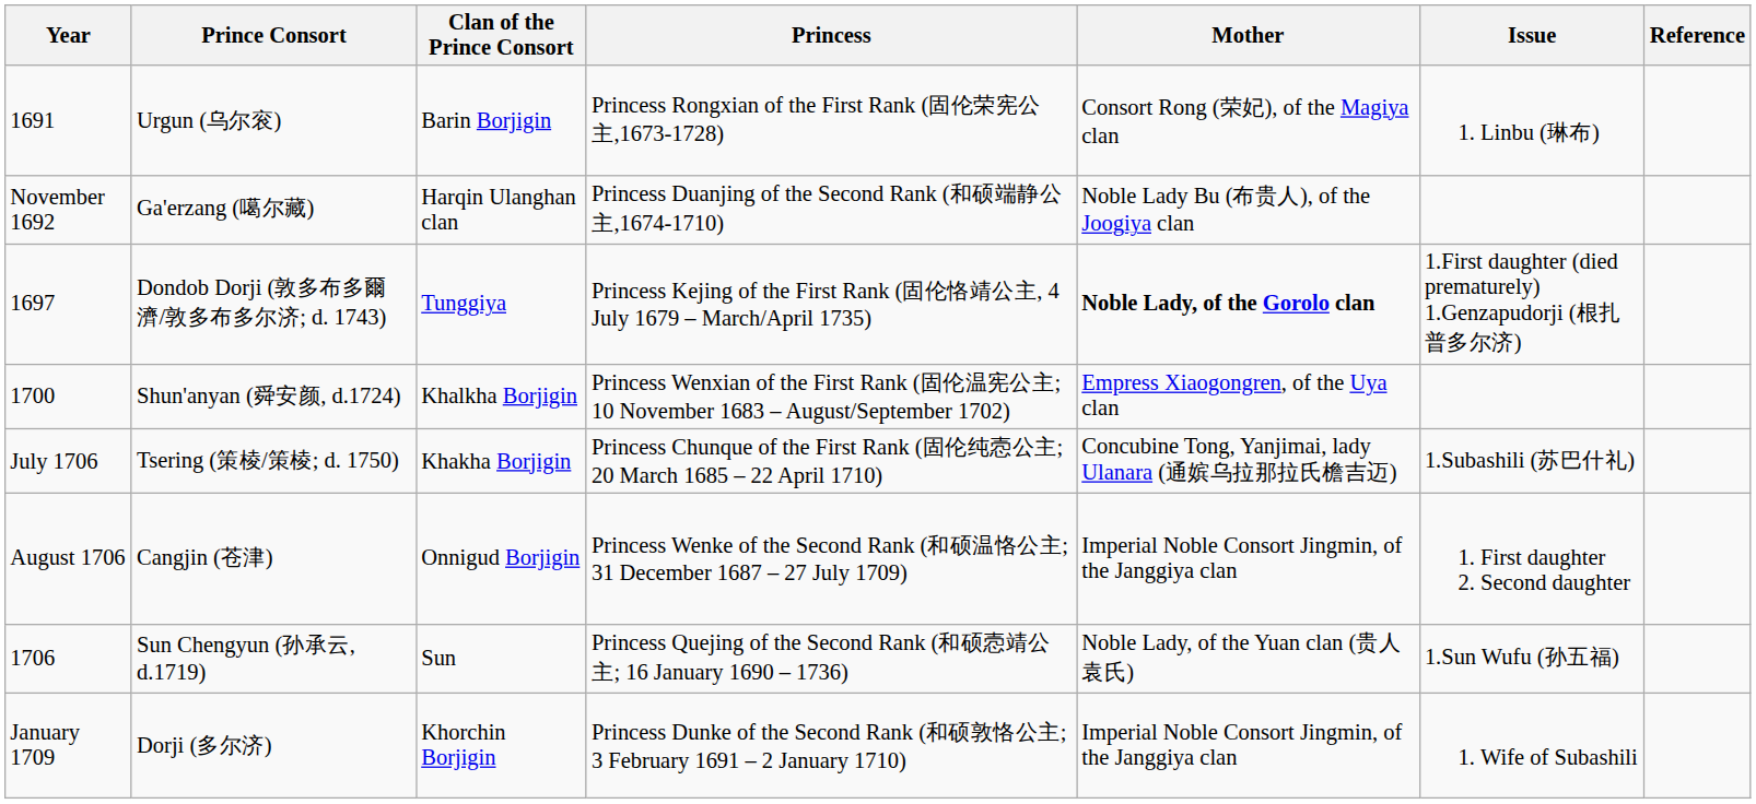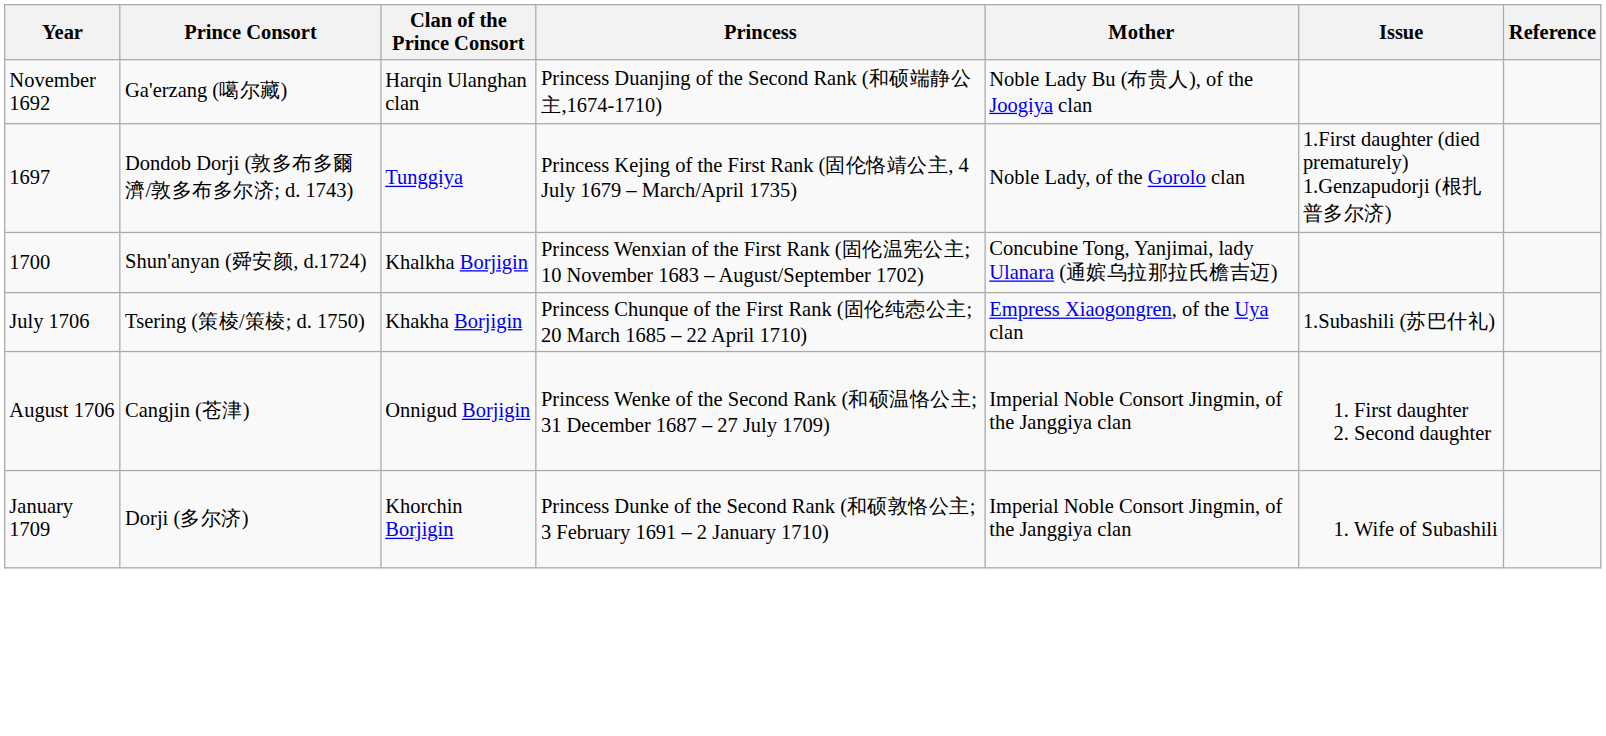- row: 1691 | Urgun (乌尔衮) | Barin Borjigin | Princess Rongxian of the First Rank (固伦荣宪公主,1673-1728) | Consort Rong (荣妃), of the Magiya clan | Linbu (琳布)
1697 | Mother: bold -> normal
1700 | Mother: Empress Xiaogongren, of the Uya clan -> Concubine Tong, Yanjimai, lady Ulanara (通嫔乌拉那拉氏檐吉迈)
July 1706 | Mother: Concubine Tong, Yanjimai, lady Ulanara (通嫔乌拉那拉氏檐吉迈) -> Empress Xiaogongren, of the Uya clan
- row: 1706 | Sun Chengyun (孙承云, d.1719) | Sun | Princess Quejing of the Second Rank (和硕悫靖公主; 16 January 1690 – 1736) | Noble Lady, of the Yuan clan (贵人袁氏) | 1.Sun Wufu (孙五福)
